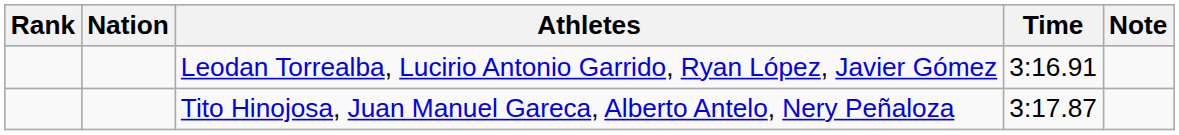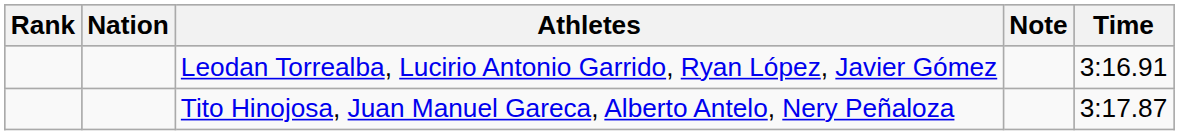columns swapped: Time <-> Note
